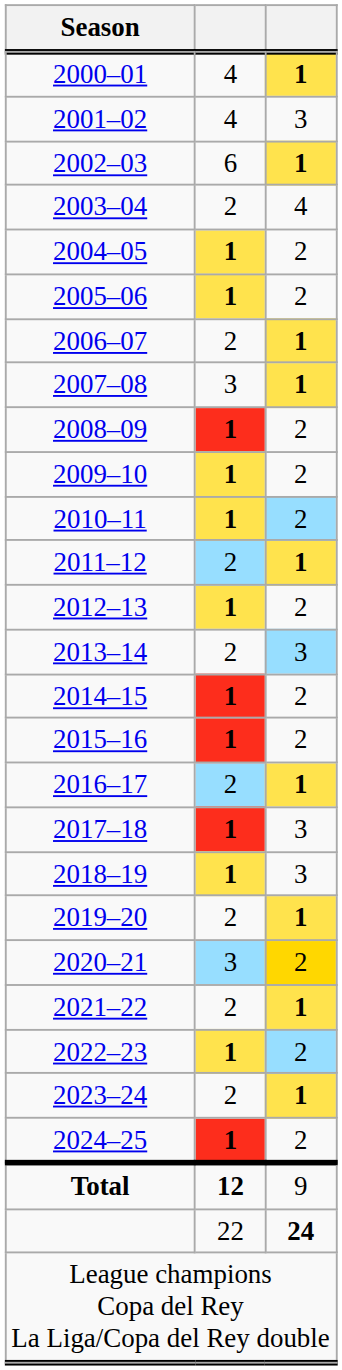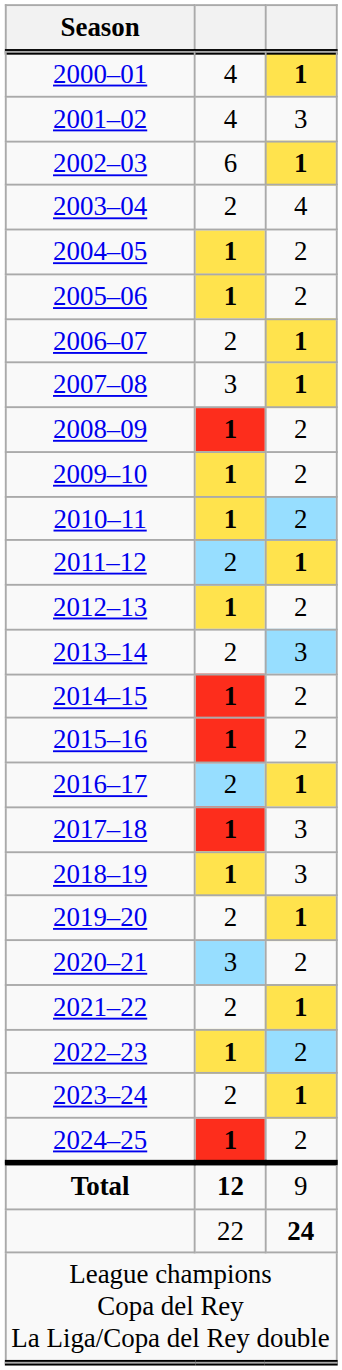2020–21 | column 3: gold background -> no background
